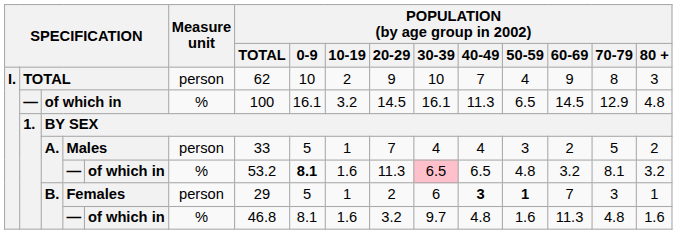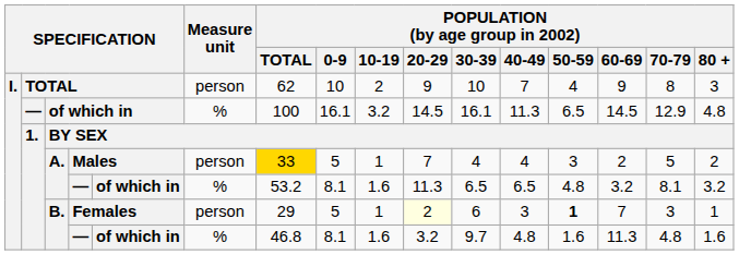Males | POPULATION (by age group in 2002) / TOTAL: no background -> gold background
A. / — | POPULATION (by age group in 2002) / 0-9: bold -> normal
A. / — | POPULATION (by age group in 2002) / 30-39: pink background -> no background
Females | POPULATION (by age group in 2002) / 20-29: no background -> lightyellow background
Females | POPULATION (by age group in 2002) / 40-49: bold -> normal
